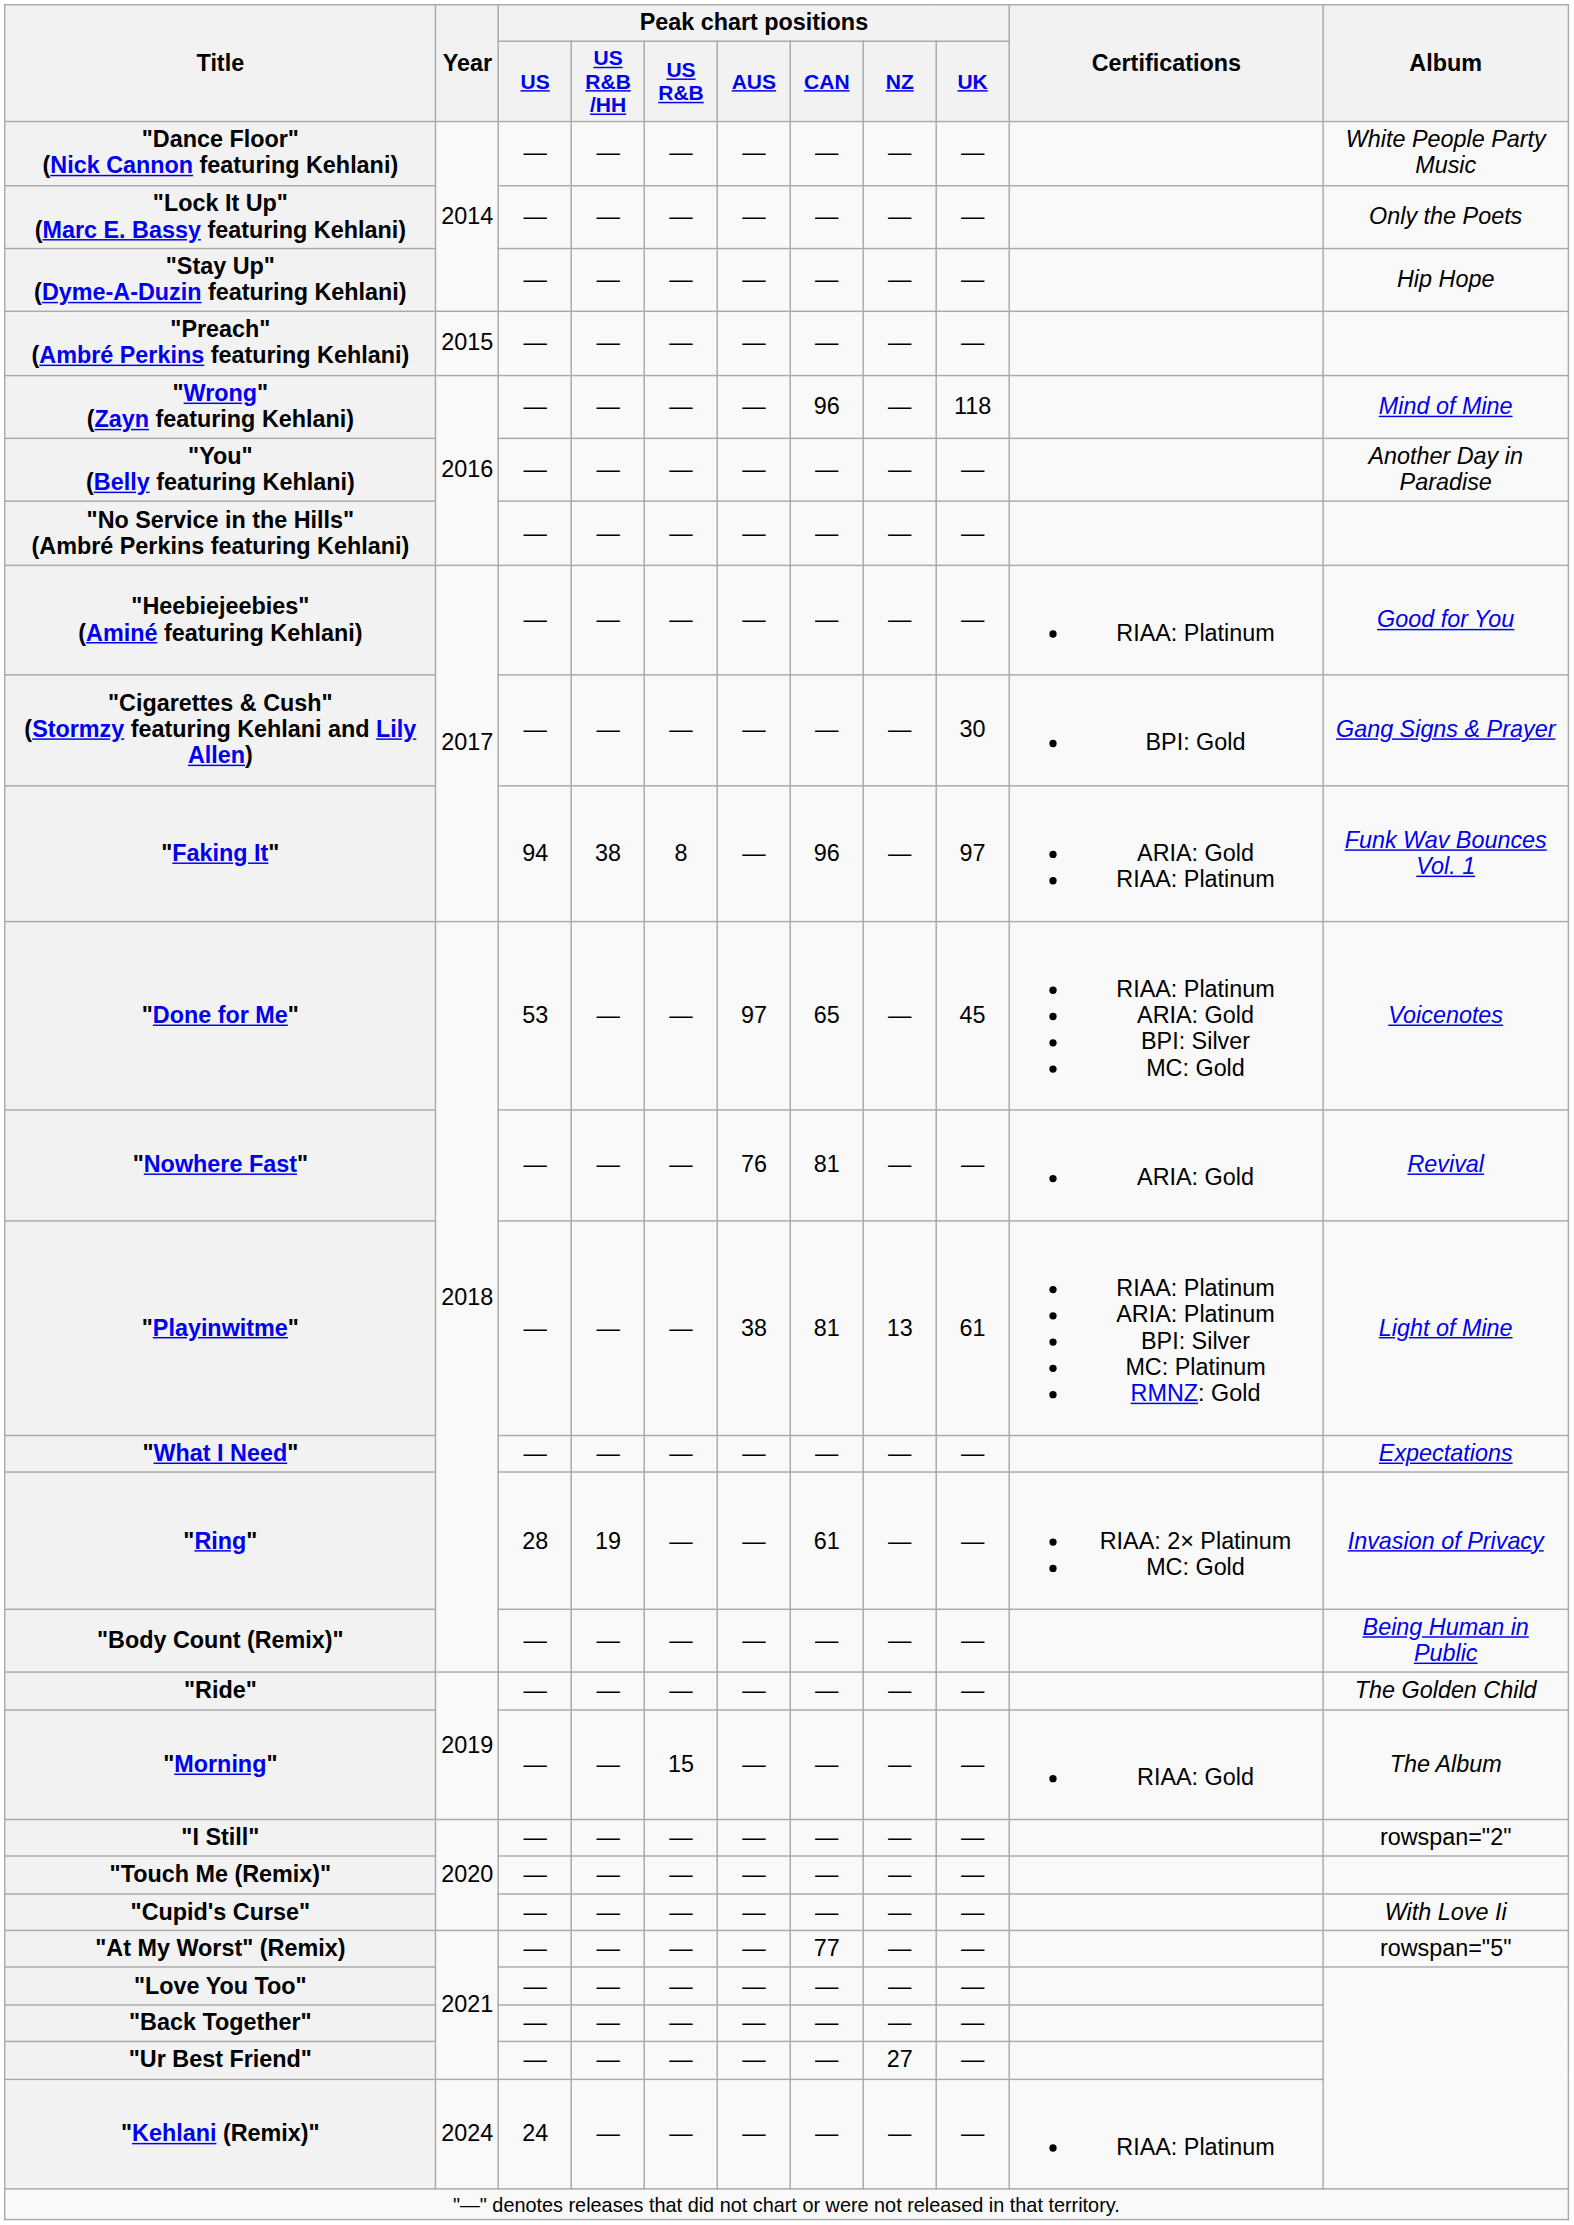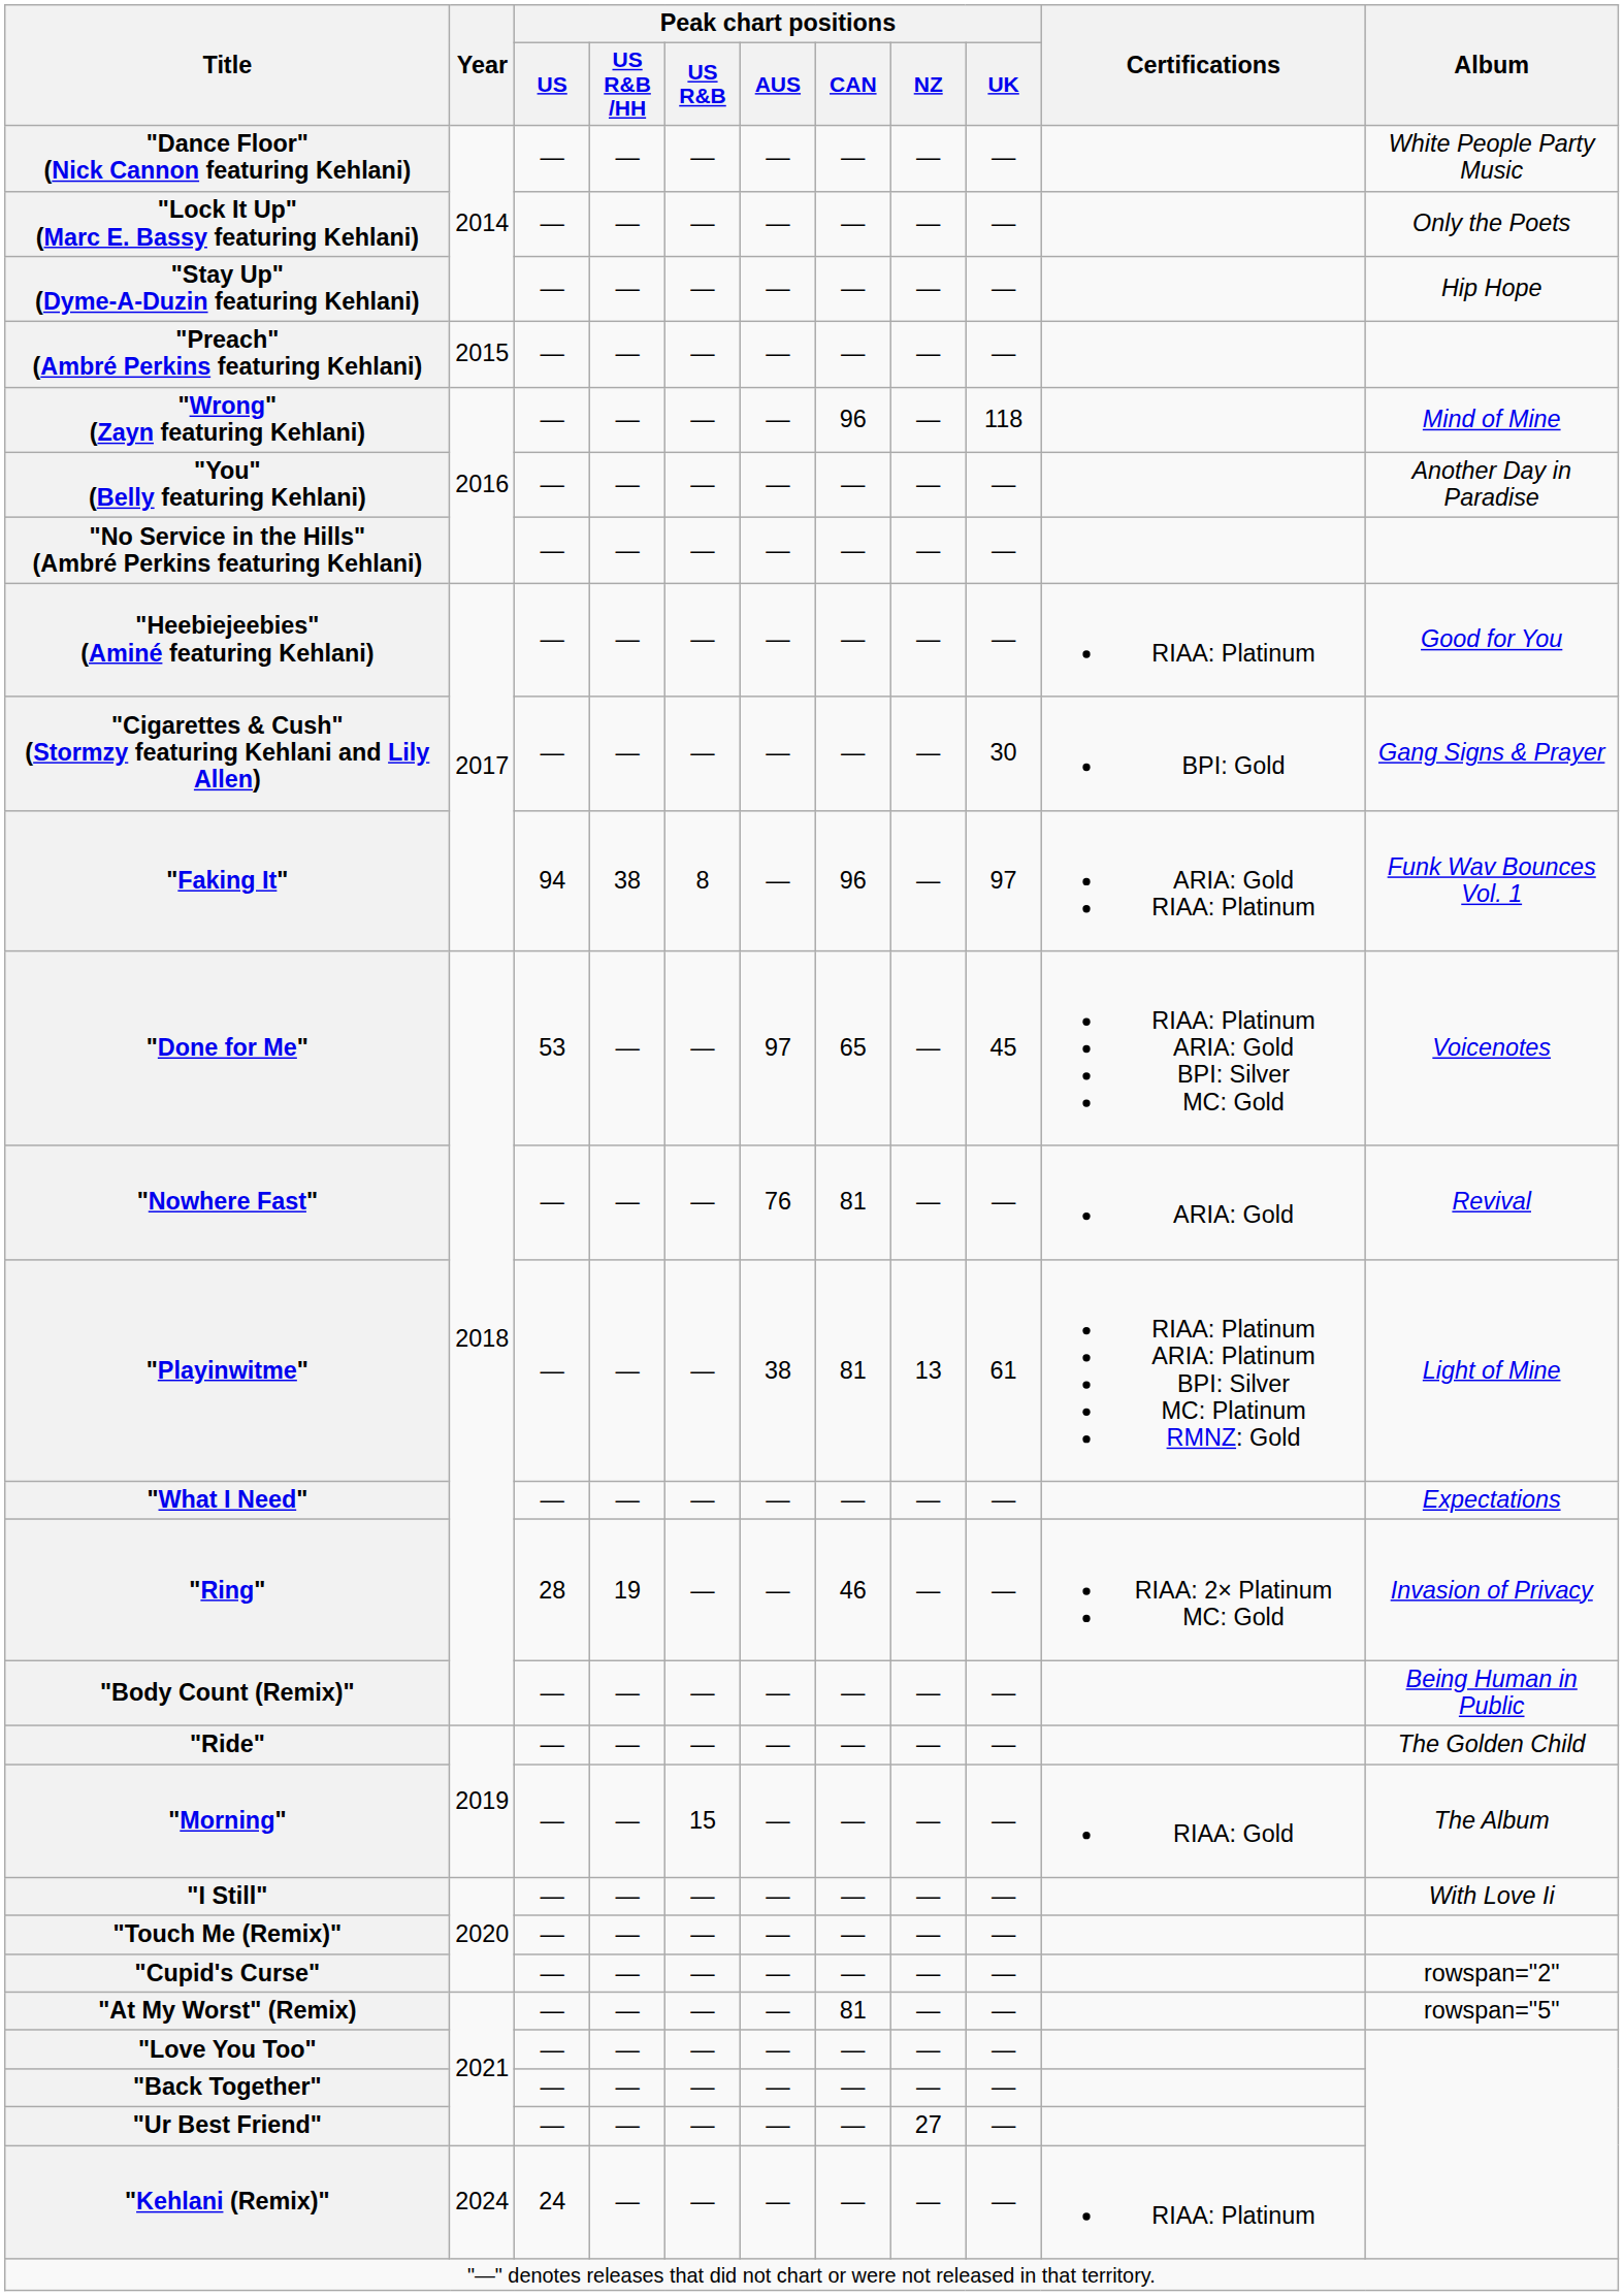"Ring" | Peak chart positions / CAN: 61 -> 46
"I Still" | Album: rowspan="2" -> With Love Ii
"Cupid's Curse" | Album: With Love Ii -> rowspan="2"
"At My Worst" (Remix) | Peak chart positions / CAN: 77 -> 81
